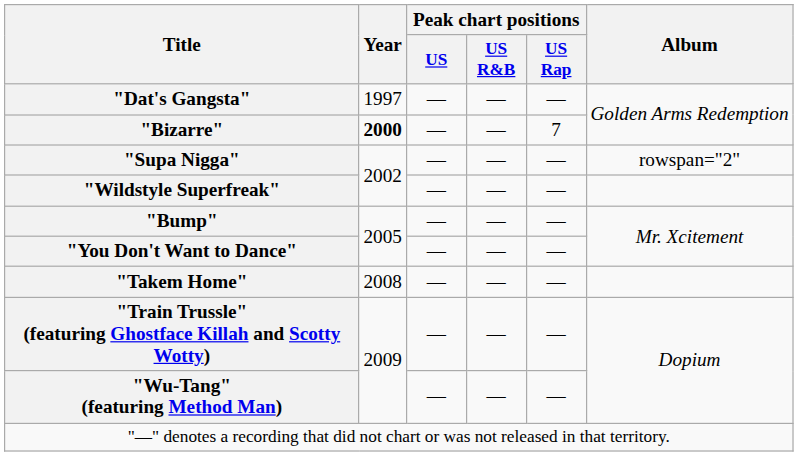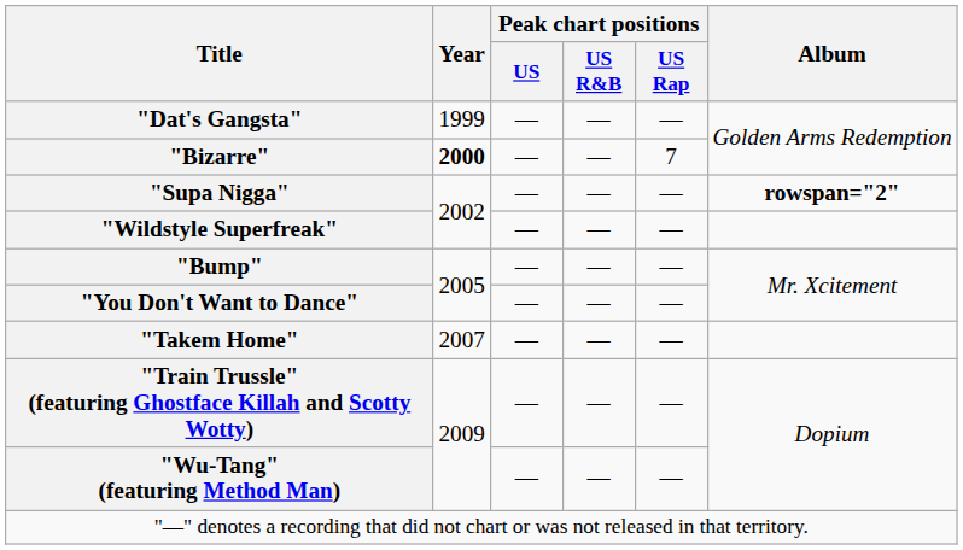"Dat's Gangsta" | Year: 1997 -> 1999
"Supa Nigga" | Album: normal -> bold
"Takem Home" | Year: 2008 -> 2007
